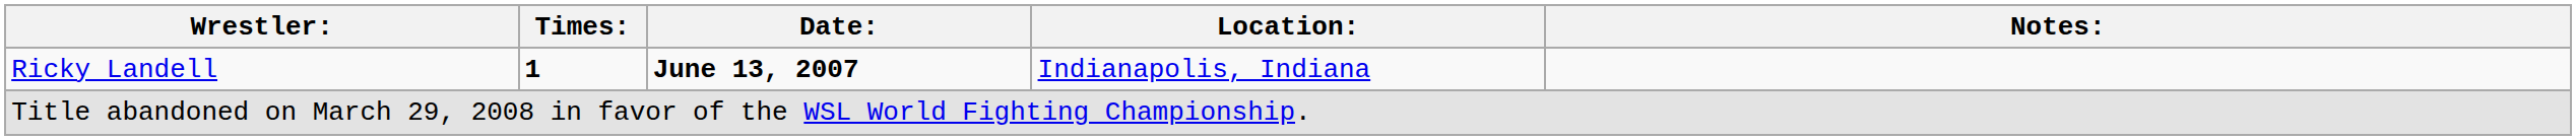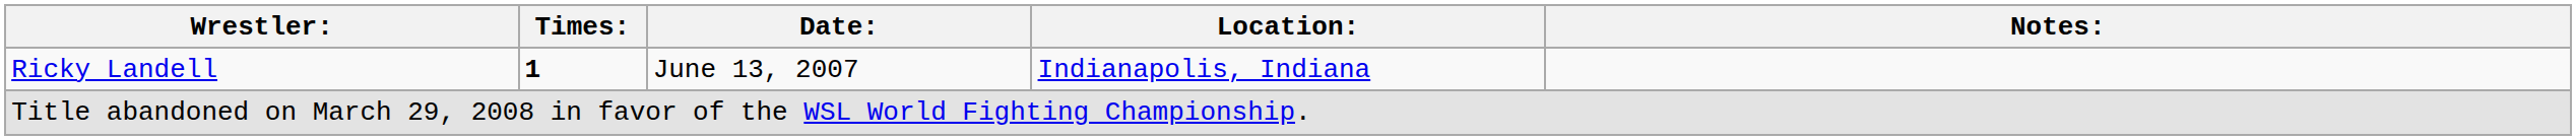Ricky Landell | Date:: bold -> normal
